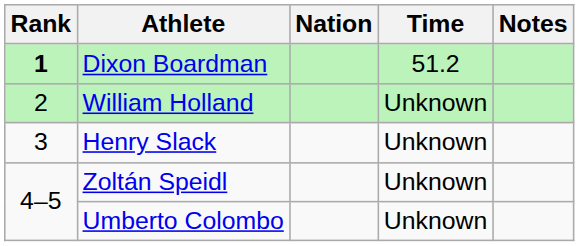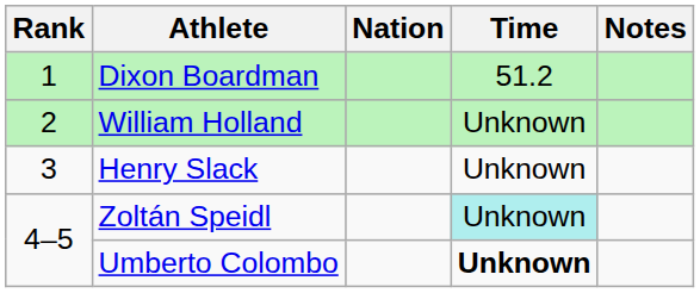Dixon Boardman | Rank: bold -> normal
Zoltán Speidl | Time: no background -> paleturquoise background
Umberto Colombo | Time: normal -> bold
